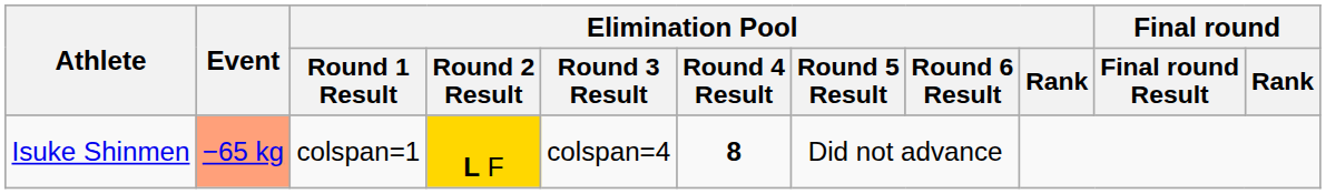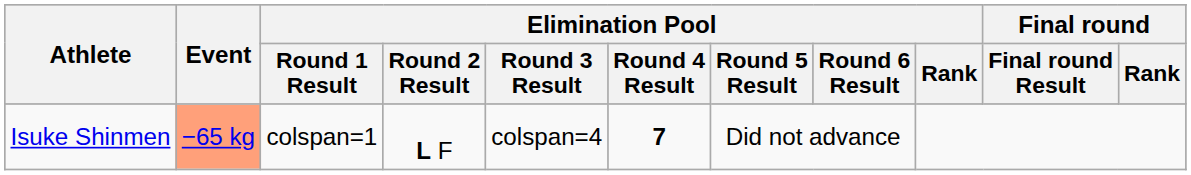Isuke Shinmen | Elimination Pool / Round 2 Result: gold background -> no background
Isuke Shinmen | Elimination Pool / Round 4 Result: 8 -> 7
